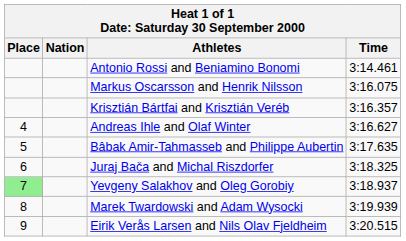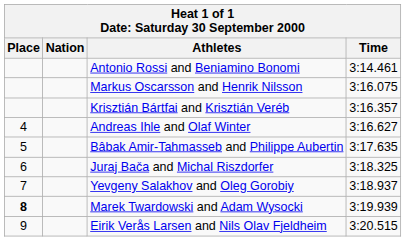Yevgeny Salakhov and Oleg Gorobiy | Place: lightgreen background -> no background
Marek Twardowski and Adam Wysocki | Place: normal -> bold
